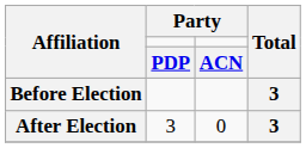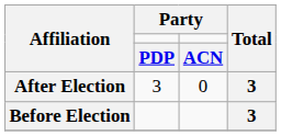rows swapped: Before Election <-> After Election
